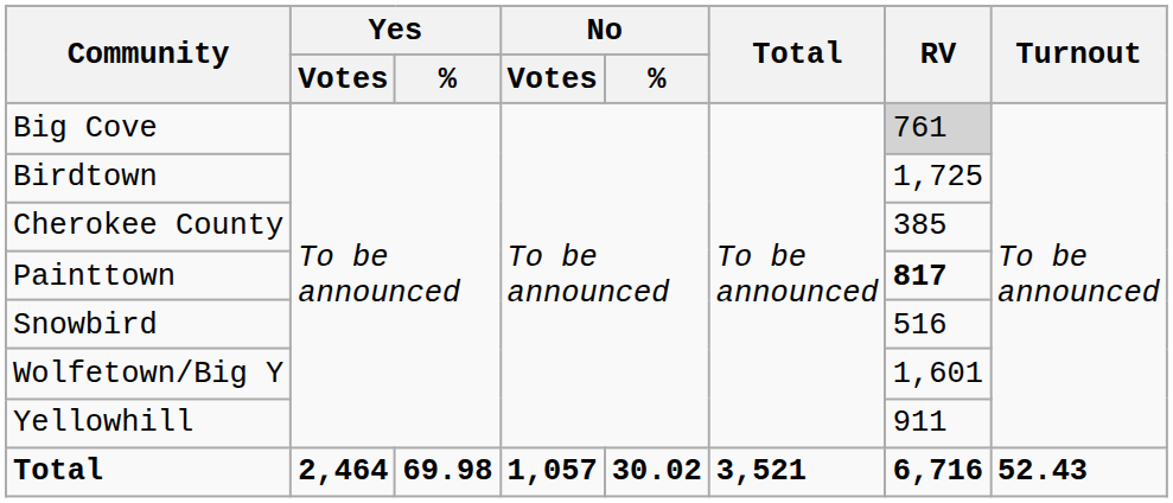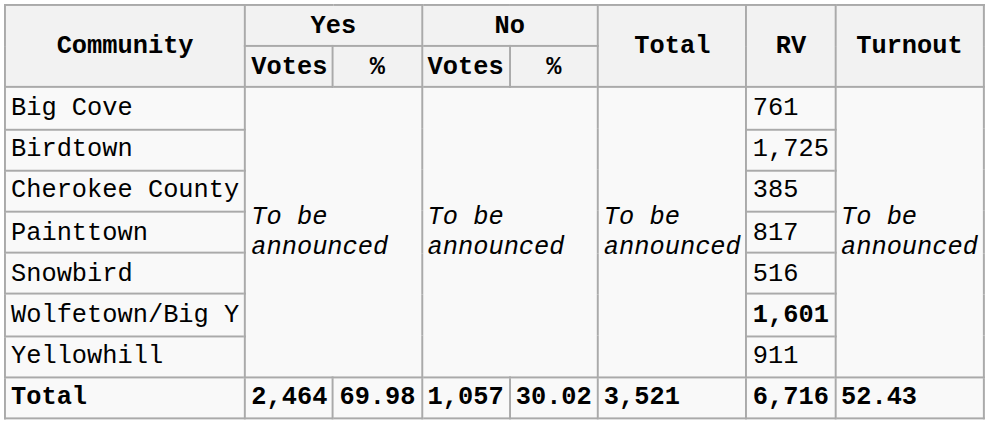Big Cove | RV: lightgrey background -> no background
Painttown | RV: bold -> normal
Wolfetown/Big Y | RV: normal -> bold
